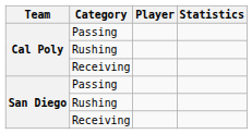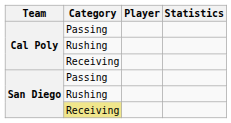San Diego / Receiving | Category: no background -> khaki background
